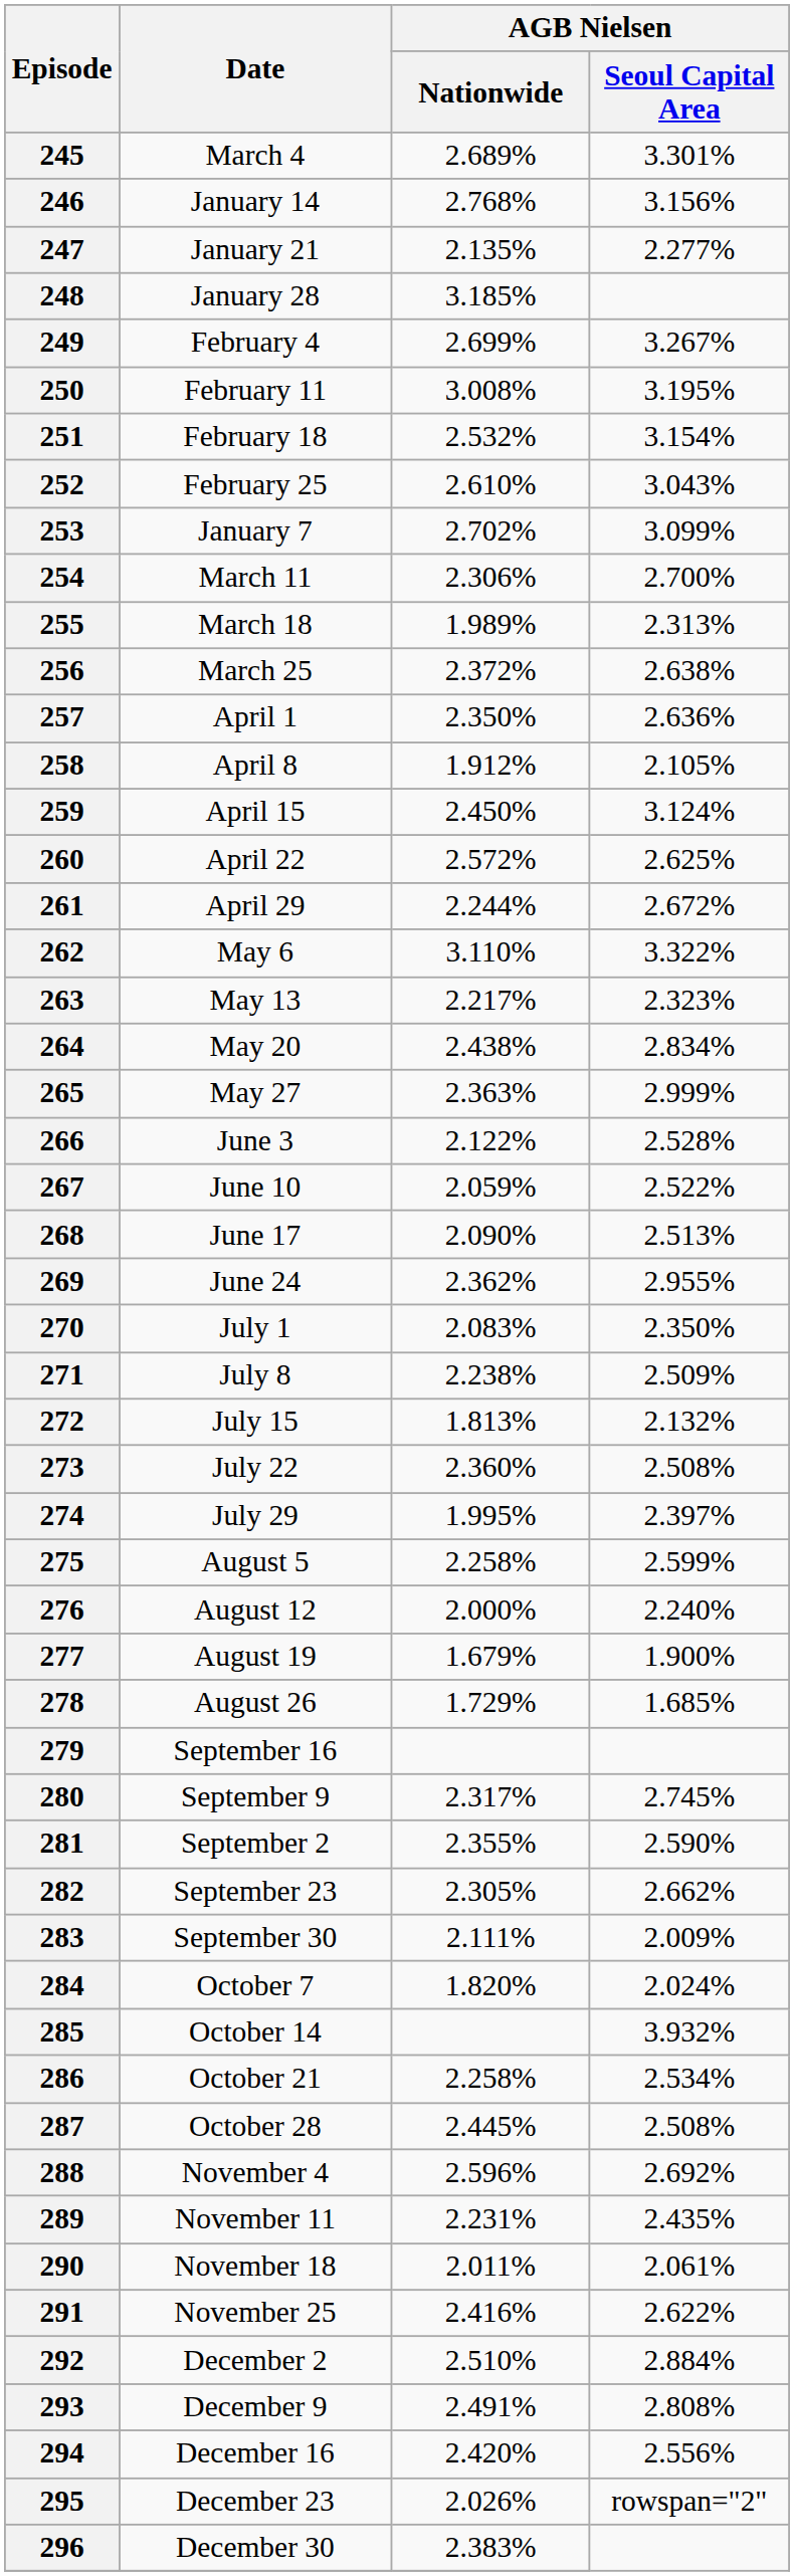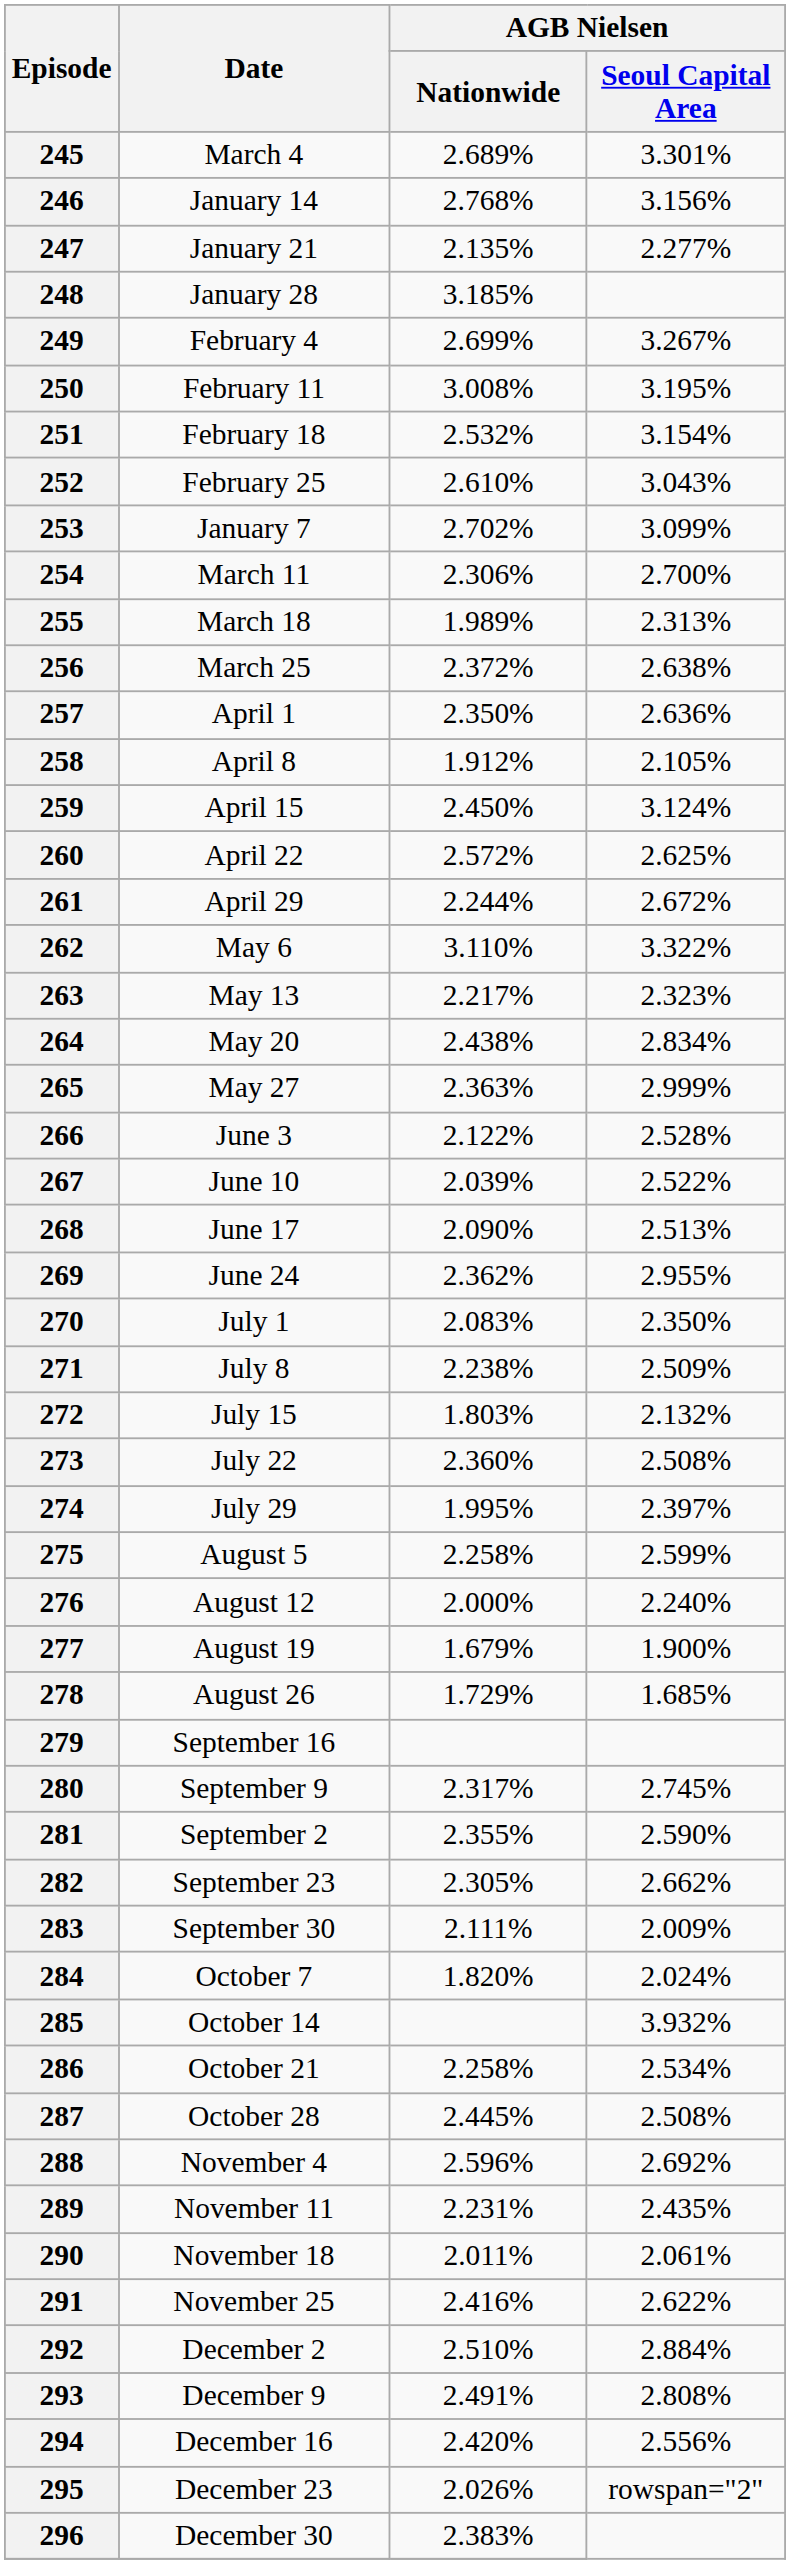267 | AGB Nielsen / Nationwide: 2.059% -> 2.039%
272 | AGB Nielsen / Nationwide: 1.813% -> 1.803%
